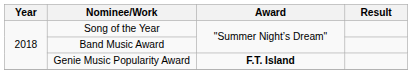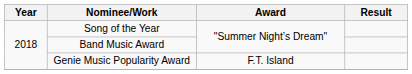Genie Music Popularity Award | Award: bold -> normal
